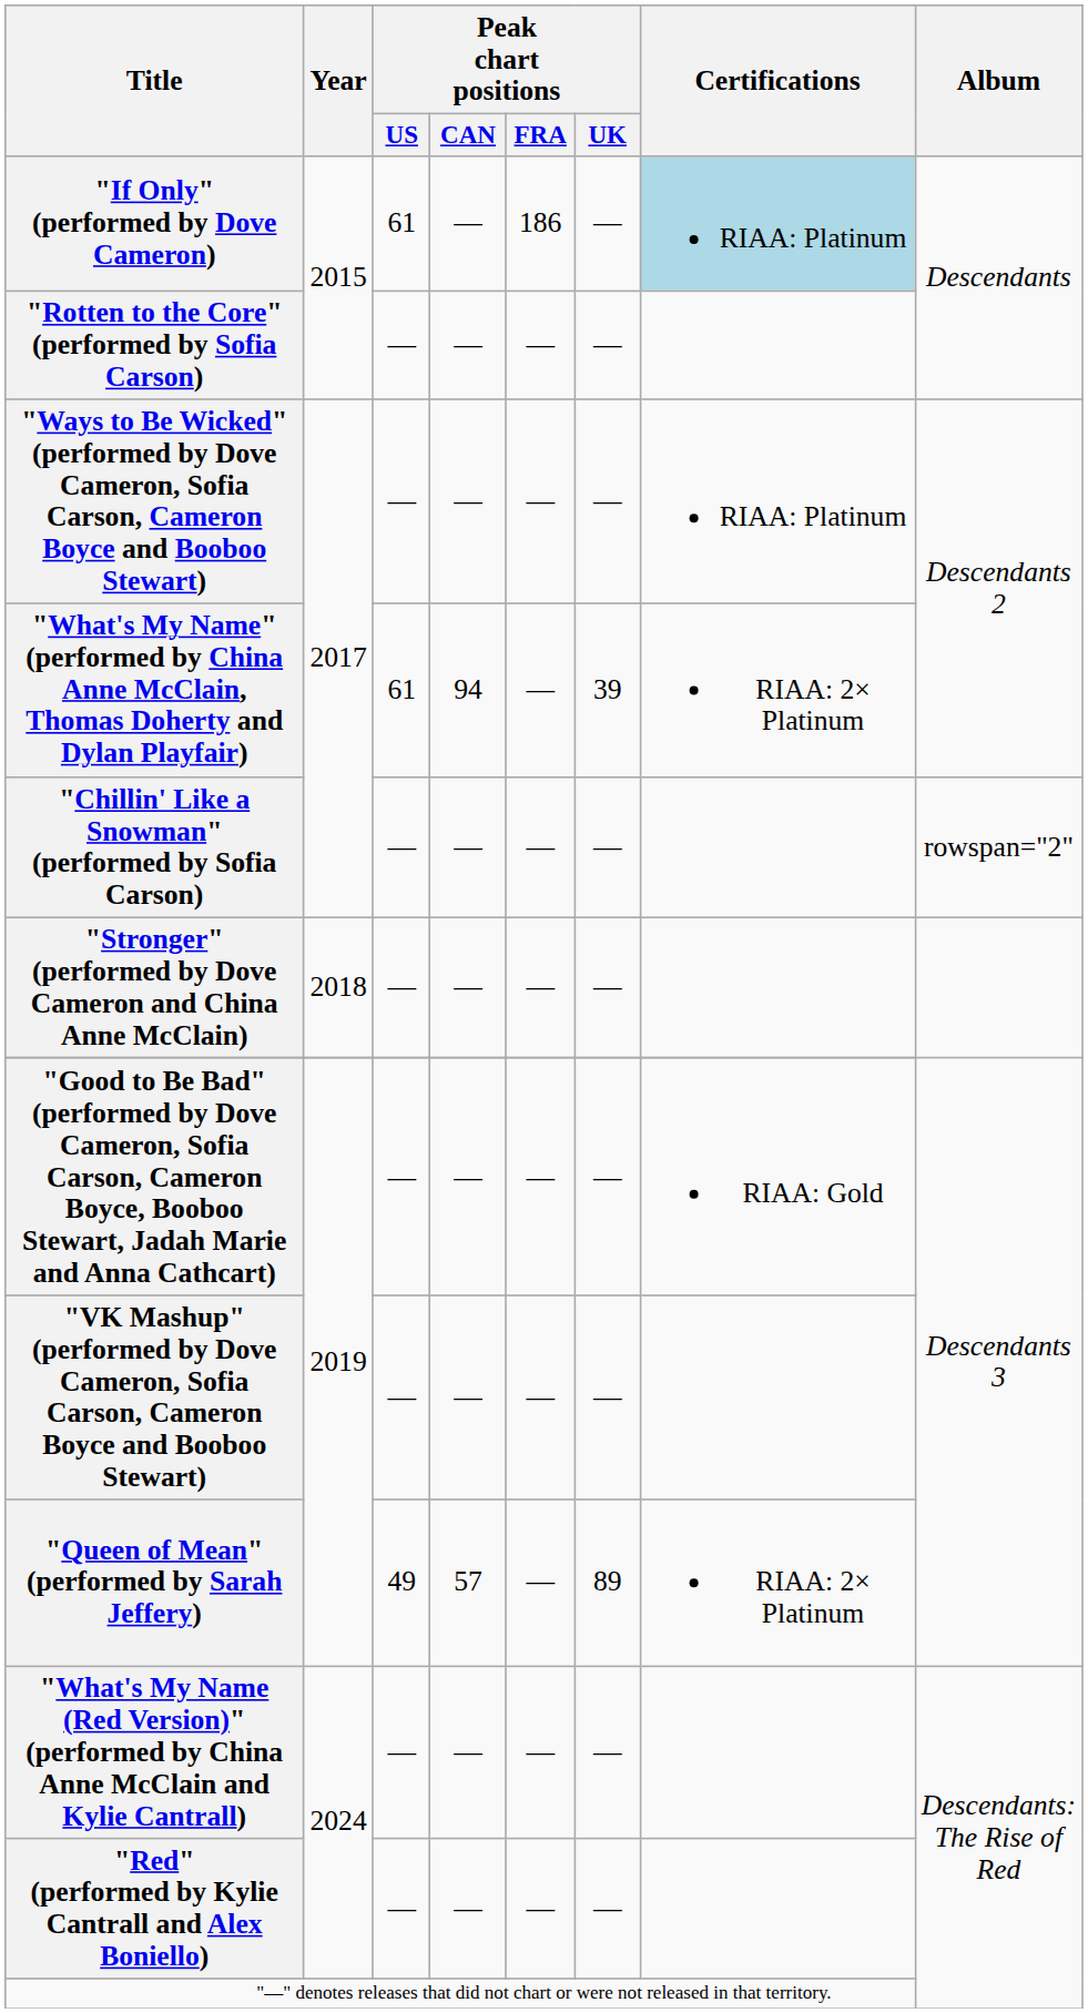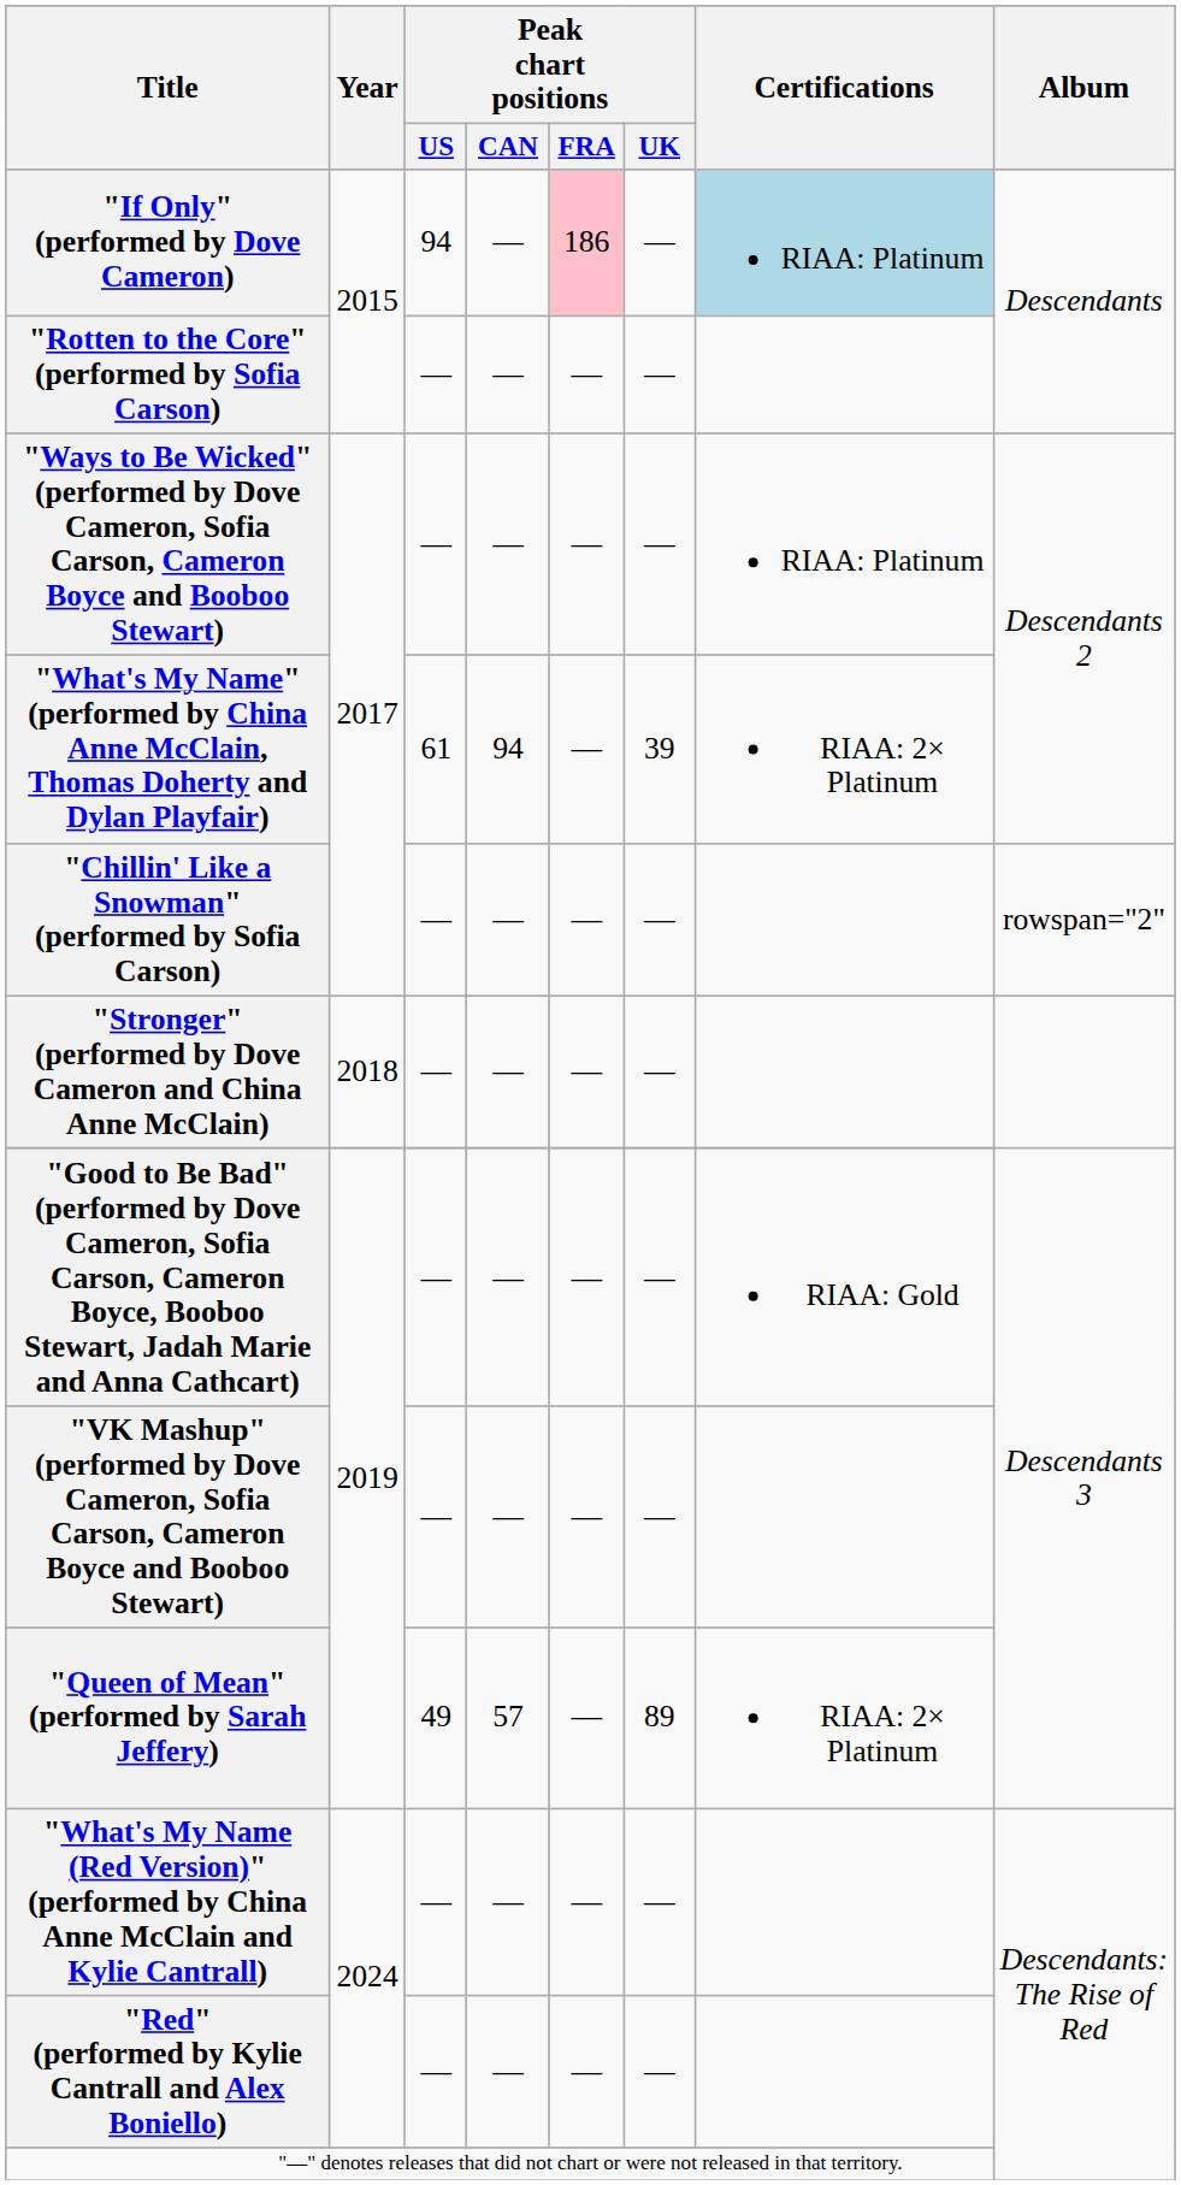"If Only" (performed by Dove Cameron) | Peak chart positions / US: 61 -> 94
"If Only" (performed by Dove Cameron) | Peak chart positions / FRA: no background -> pink background
